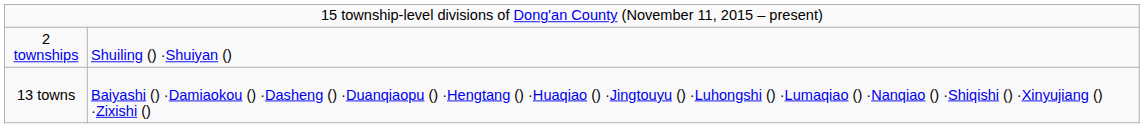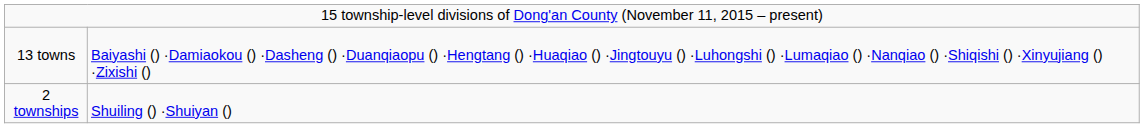rows swapped: 13 towns <-> 2 townships
